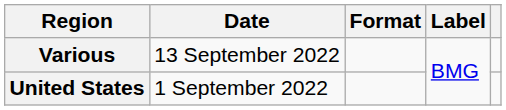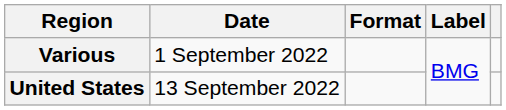Various | Date: 13 September 2022 -> 1 September 2022
United States | Date: 1 September 2022 -> 13 September 2022
